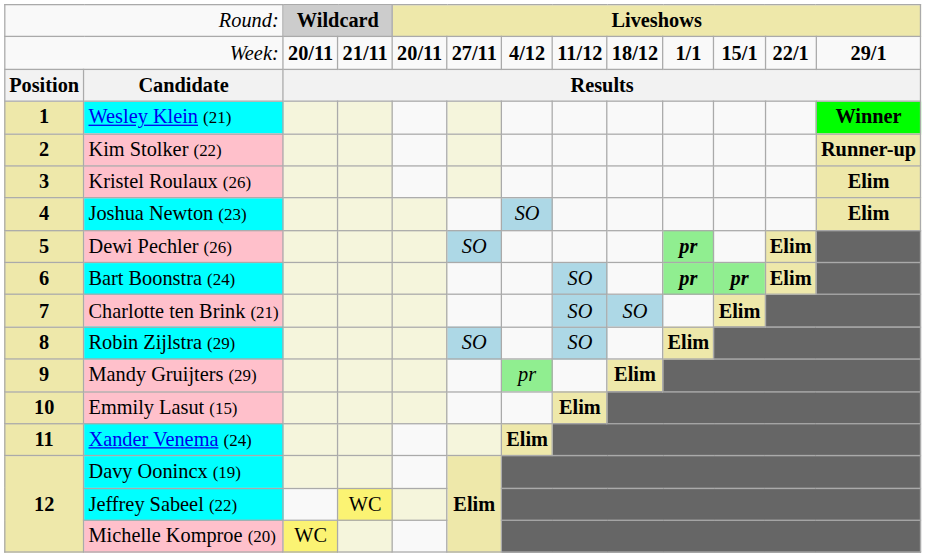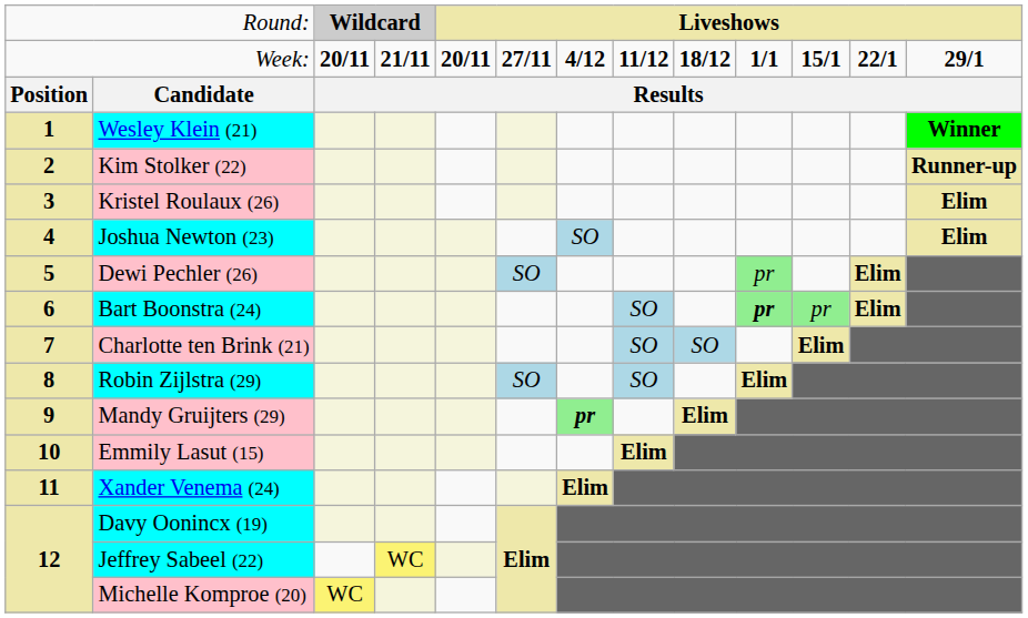Dewi Pechler (26) | column 10: bold -> normal
Bart Boonstra (24) | column 11: bold -> normal
Mandy Gruijters (29) | column 7: normal -> bold
